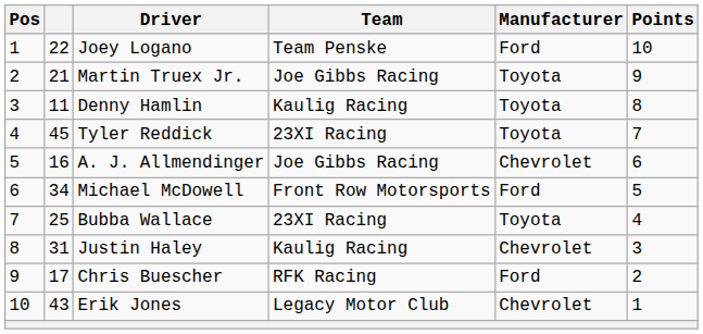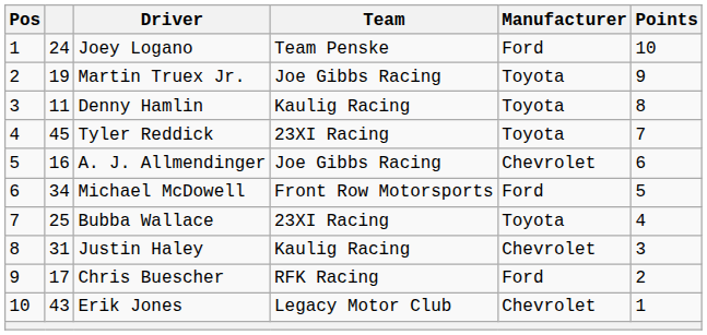Joey Logano | column 2: 22 -> 24
Martin Truex Jr. | column 2: 21 -> 19
